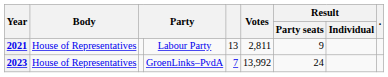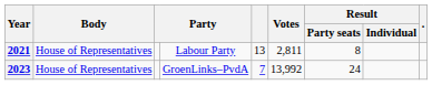2021 | Result / Party seats: 9 -> 8
